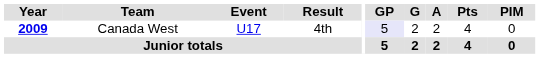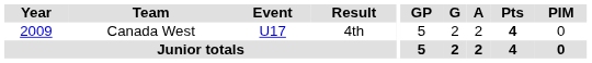Canada West | Year: bold -> normal
Canada West | GP: lavender background -> no background
Canada West | Pts: normal -> bold
